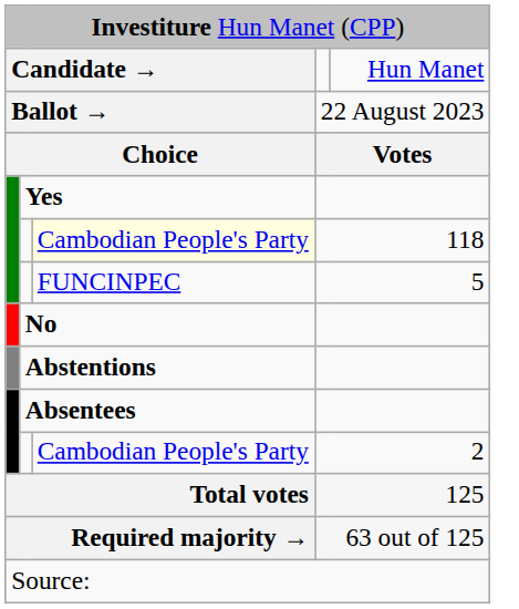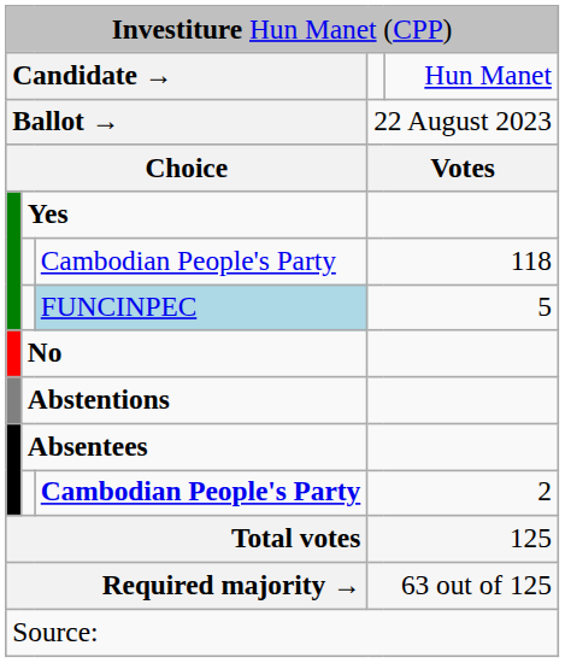Cambodian People's Party / 118 | column 3: lightyellow background -> no background
FUNCINPEC | column 3: no background -> lightblue background
Cambodian People's Party / 2 | column 3: normal -> bold
